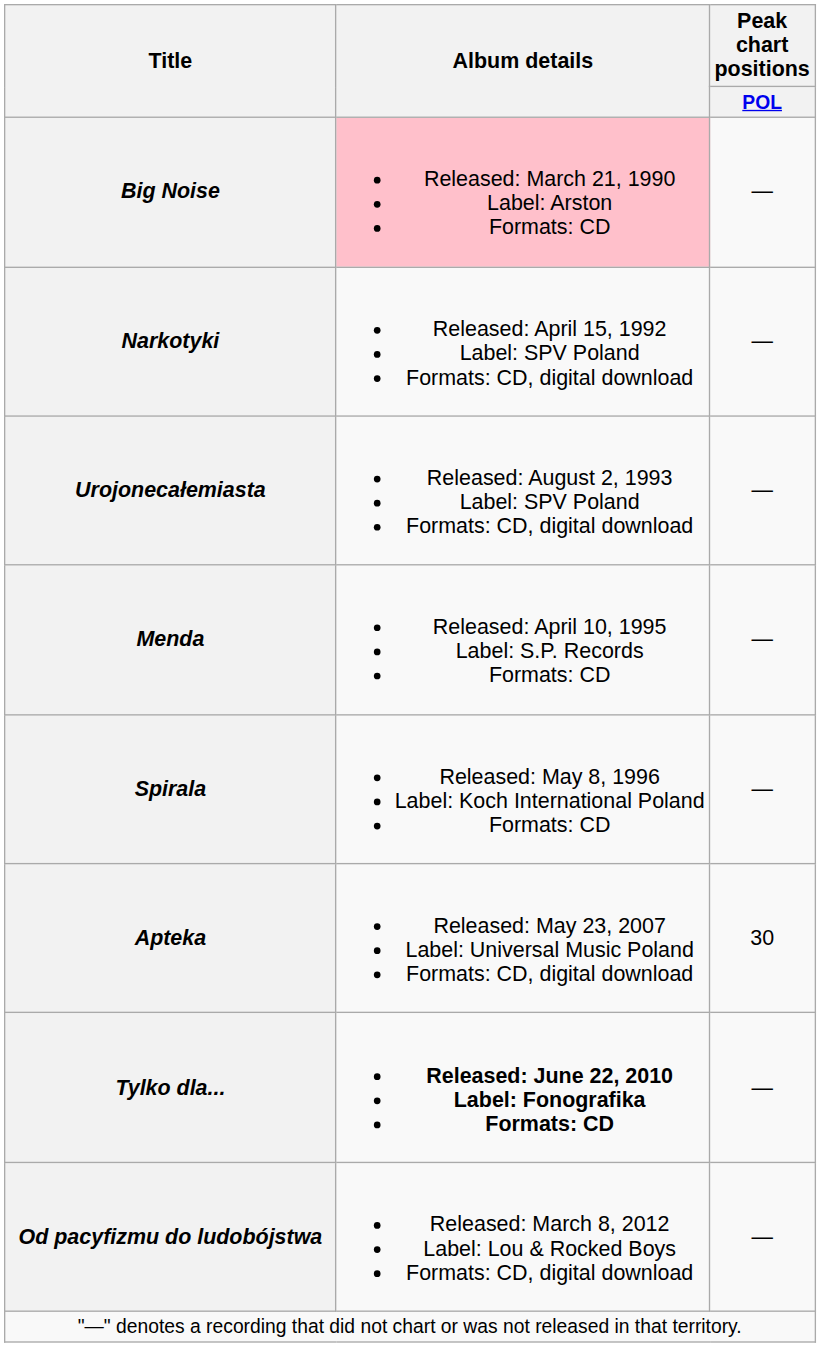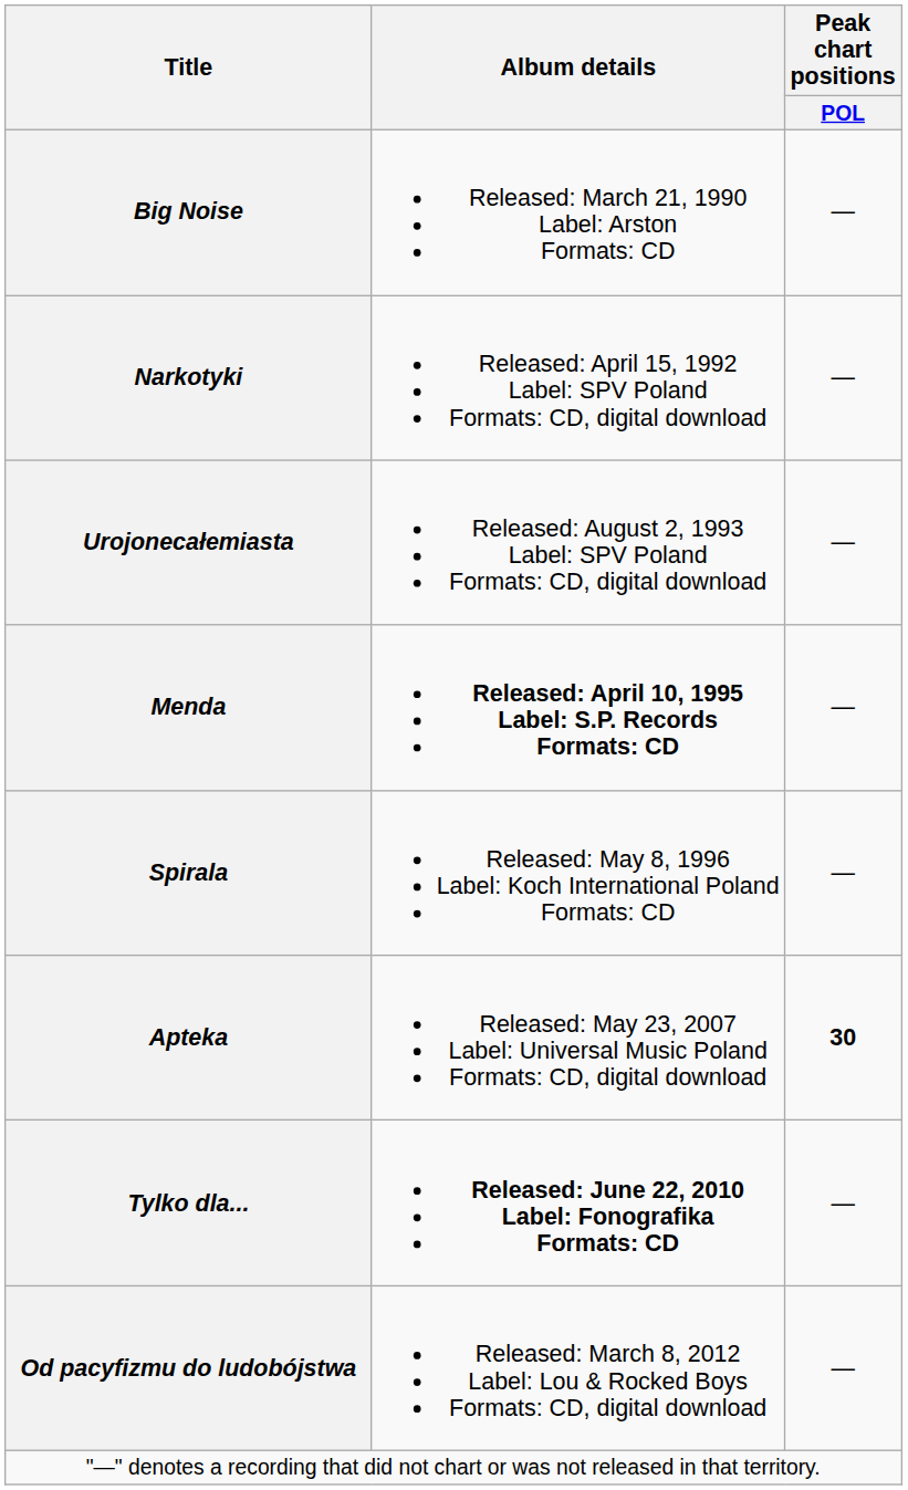Big Noise | Album details: pink background -> no background
Menda | Album details: normal -> bold
Apteka | Peak chart positions / POL: normal -> bold
